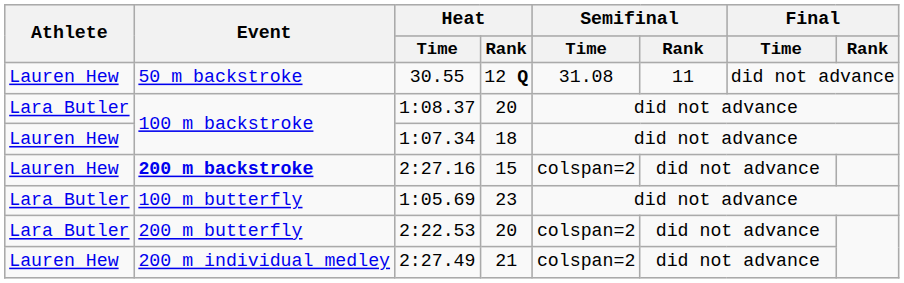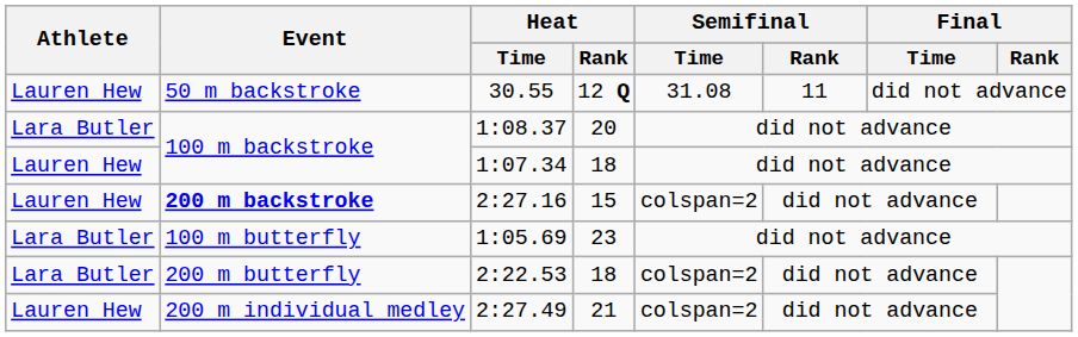2:22.53 | Heat / Rank: 20 -> 18
